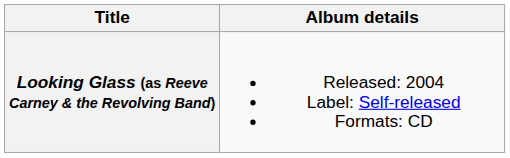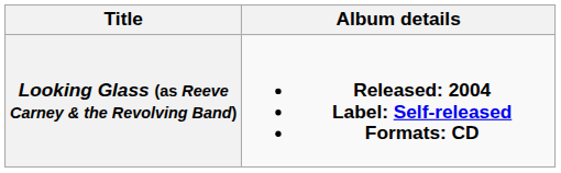Looking Glass (as Reeve Carney & the Revolving Band) | Album details: normal -> bold
